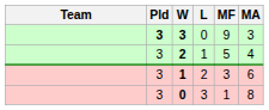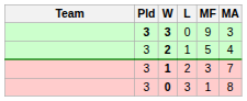row 4 | MA: 6 -> 7
